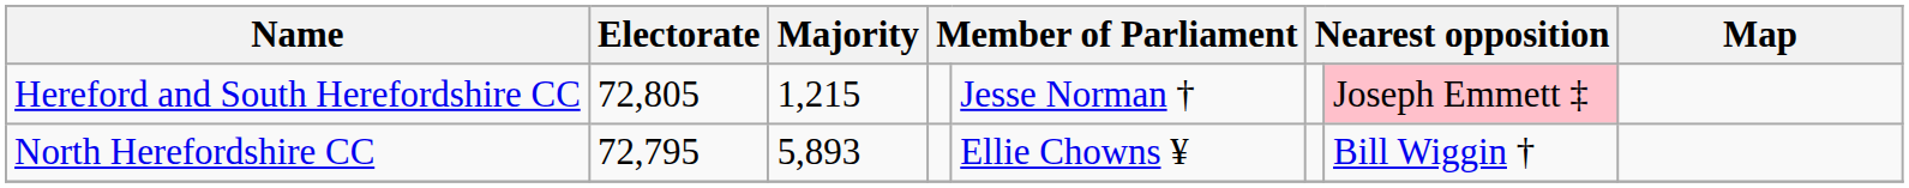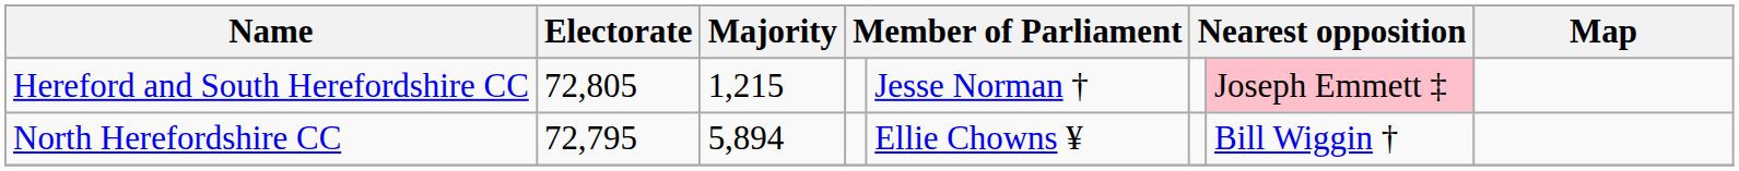North Herefordshire CC | Majority: 5,893 -> 5,894
